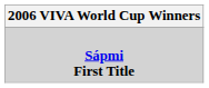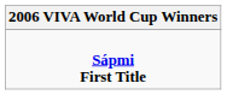row 2 | column 1: lightgrey background -> no background
